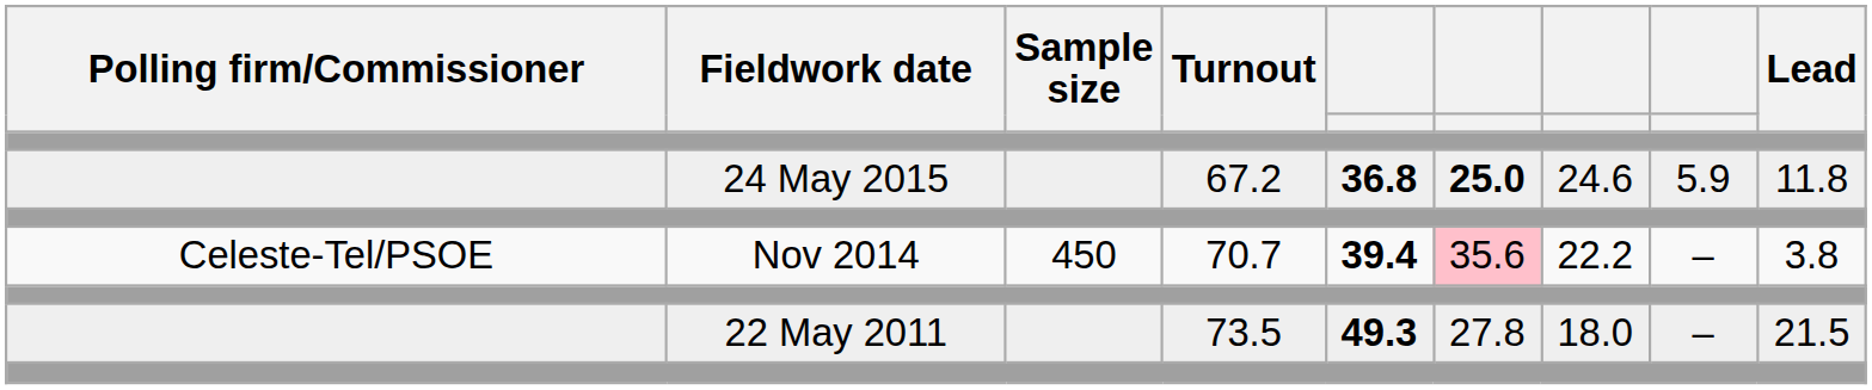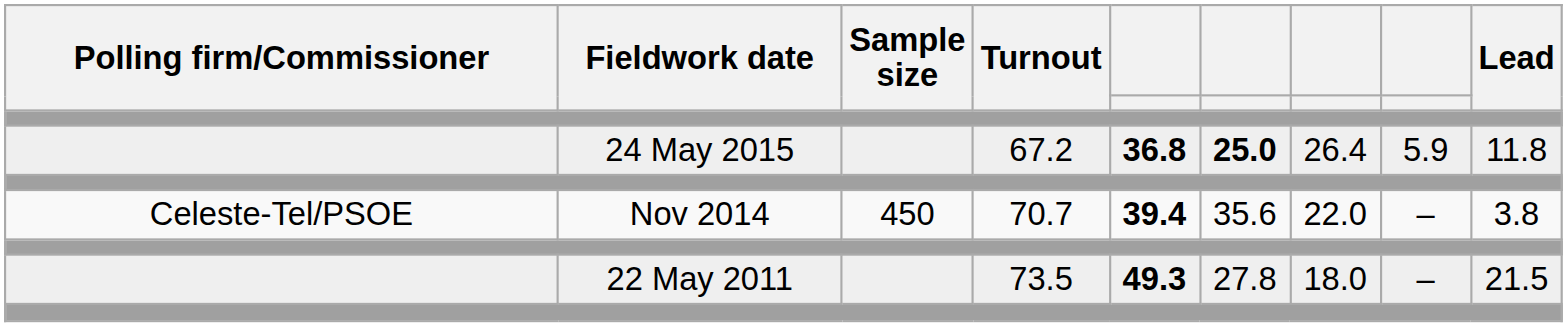24 May 2015 | column 7: 24.6 -> 26.4
Nov 2014 | column 6: pink background -> no background
Nov 2014 | column 7: 22.2 -> 22.0
